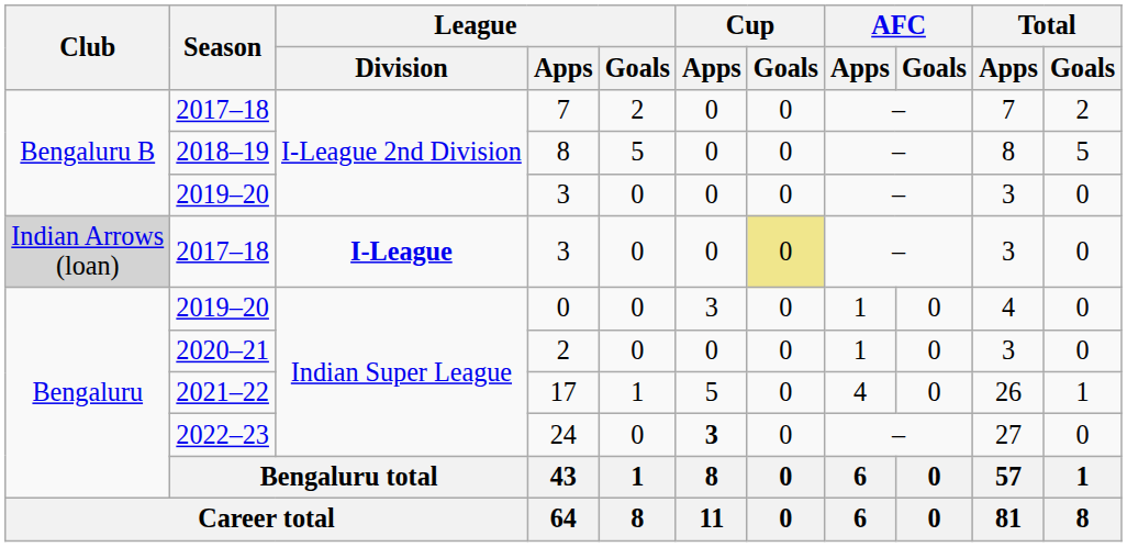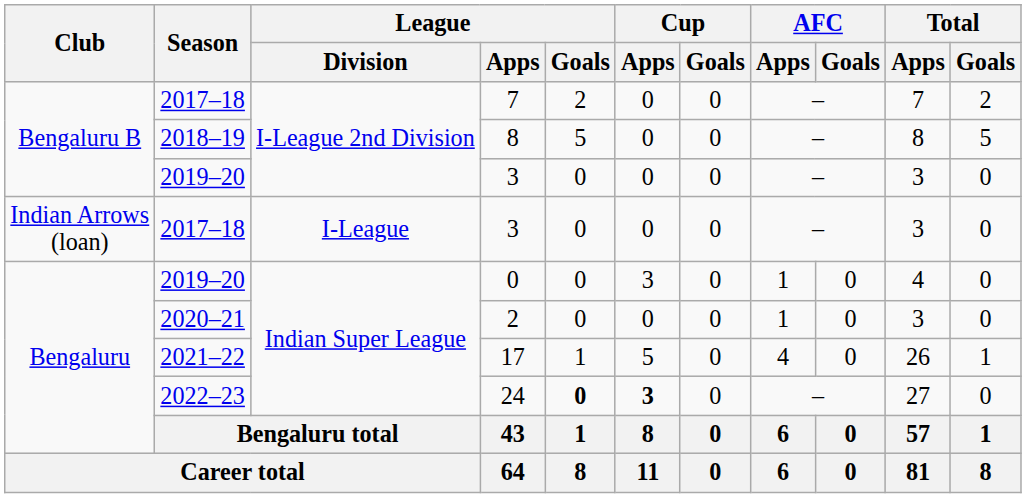2017–18 / 3 | Club: lightgrey background -> no background
2017–18 / 3 | League / Division: bold -> normal
2017–18 / 3 | Cup / Goals: khaki background -> no background
24 | League / Goals: normal -> bold
